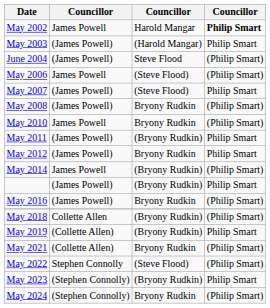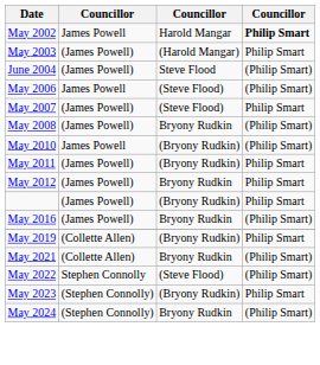May 2010 | column 3: Bryony Rudkin -> (Bryony Rudkin)
- row: May 2014 | James Powell | (Bryony Rudkin) | (Philip Smart)
- row: May 2018 | Collette Allen | (Bryony Rudkin) | (Philip Smart)
